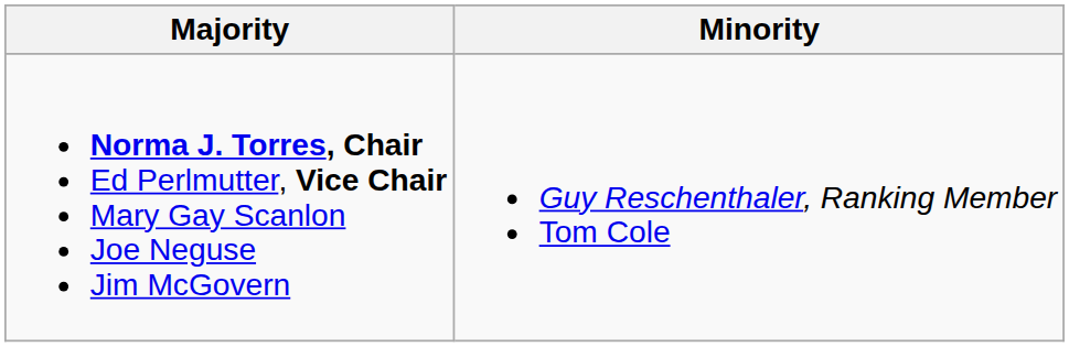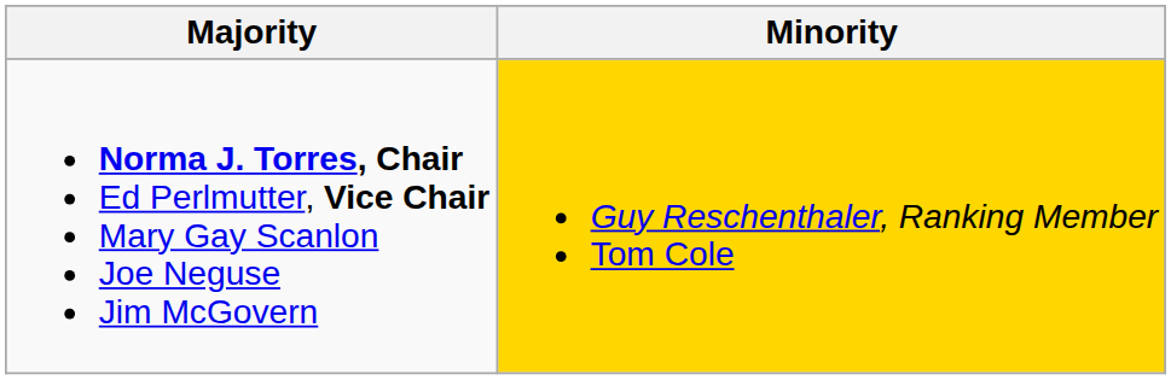row 2 | Minority: no background -> gold background
